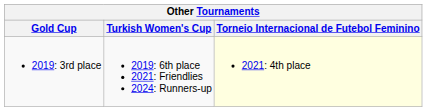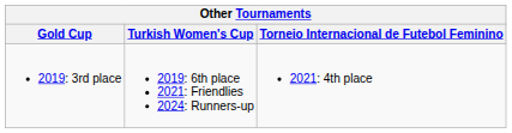2019: 3rd place | Torneio Internacional de Futebol Feminino: lightyellow background -> no background
